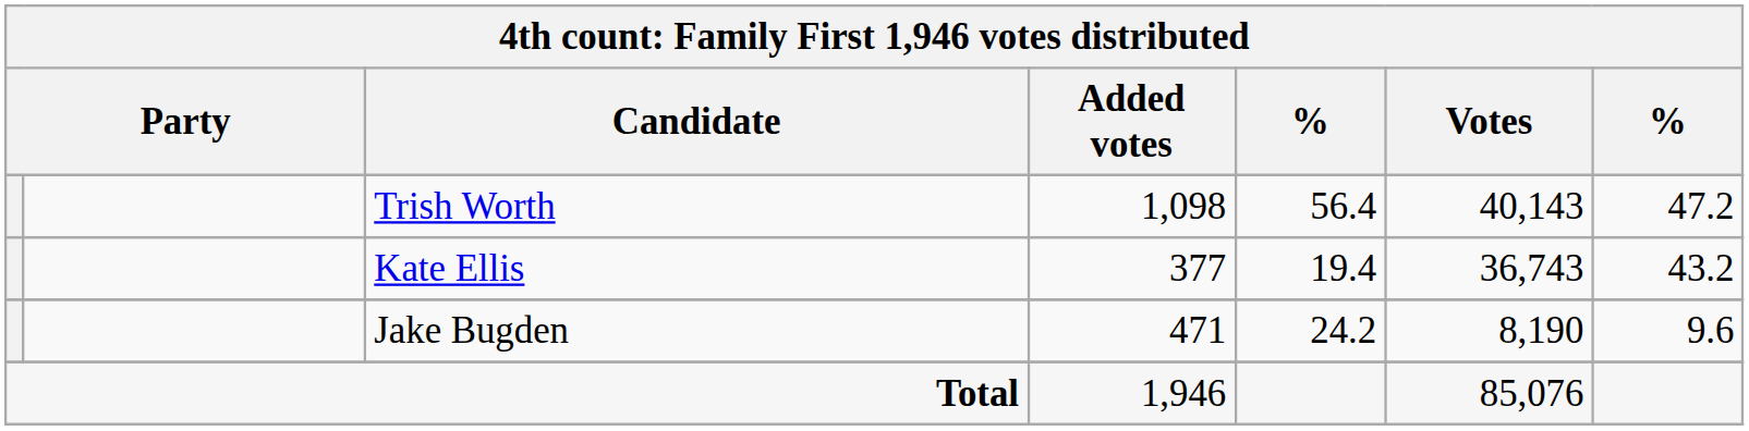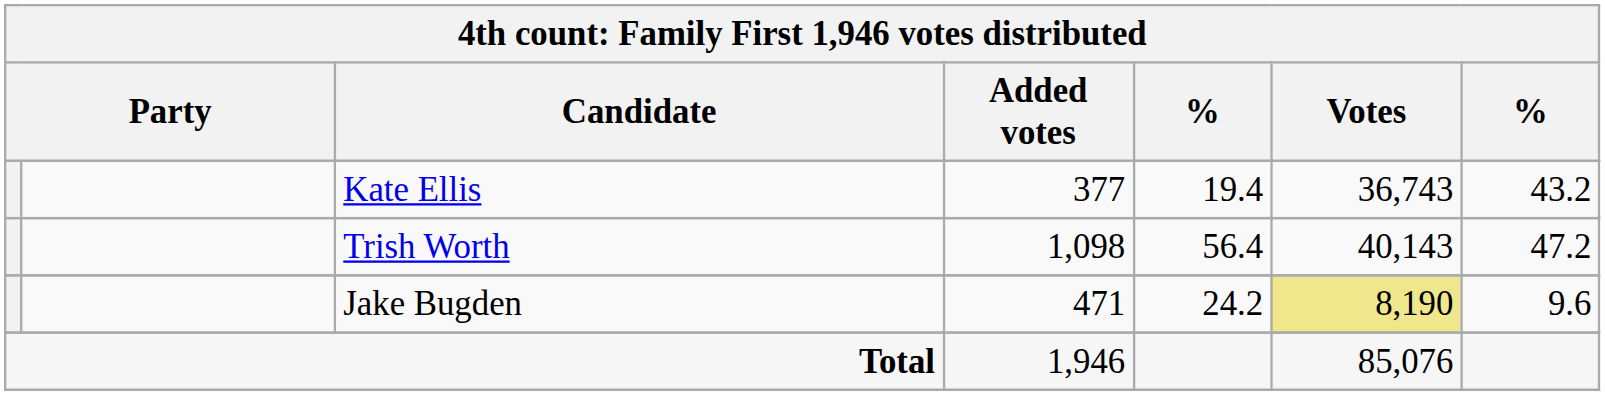rows swapped: Trish Worth <-> Kate Ellis
Jake Bugden | Votes: no background -> khaki background
